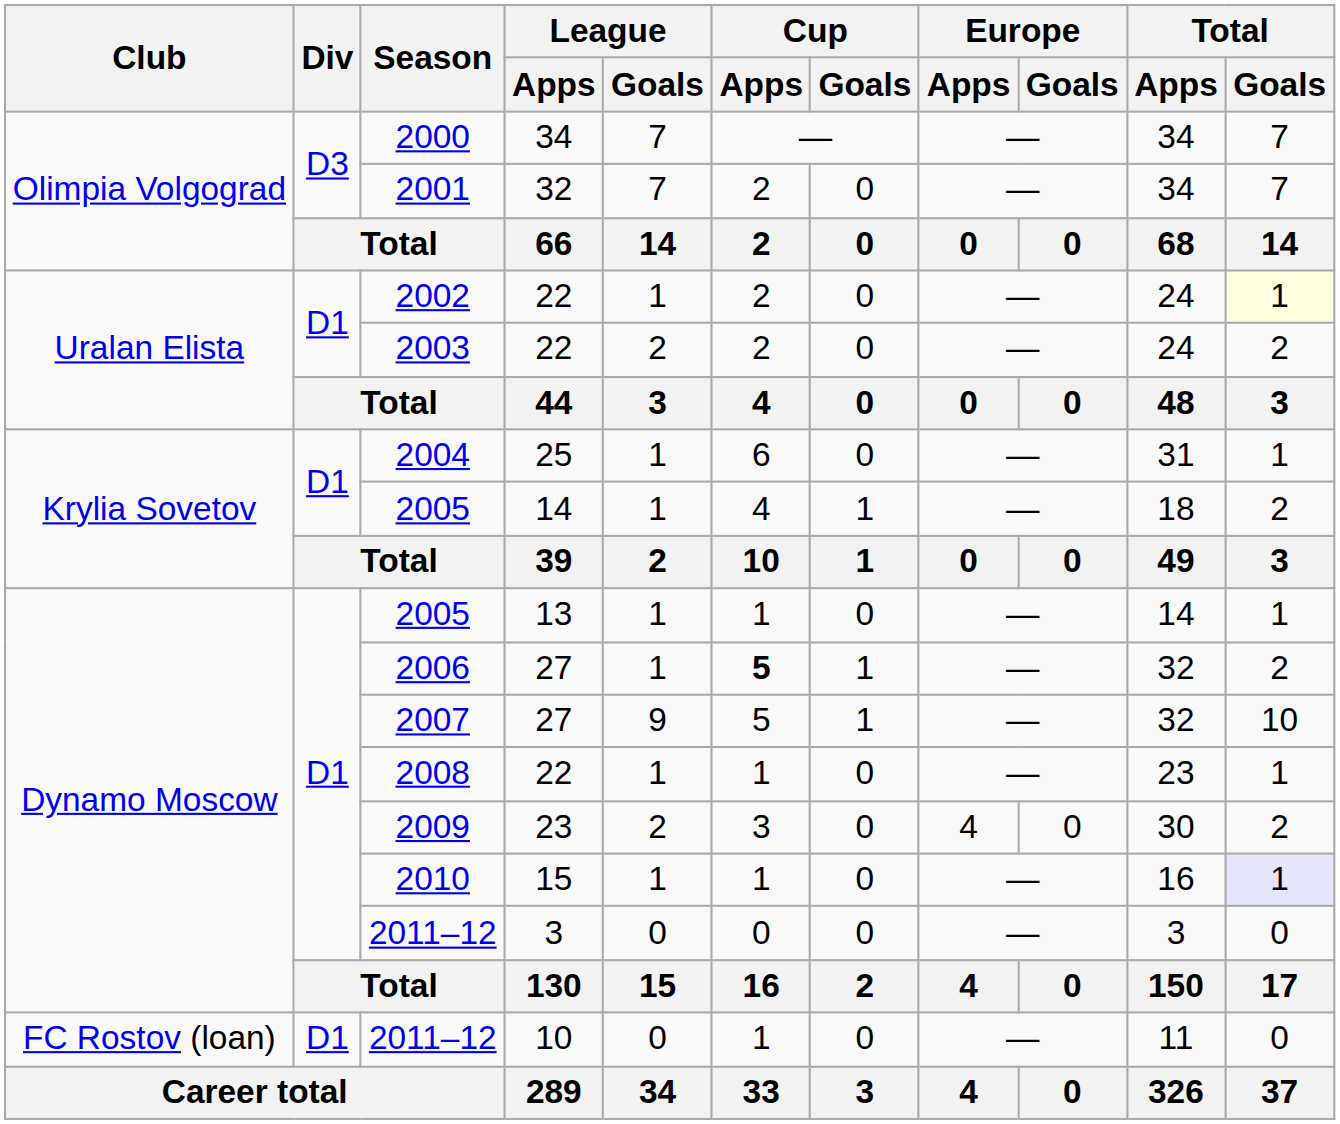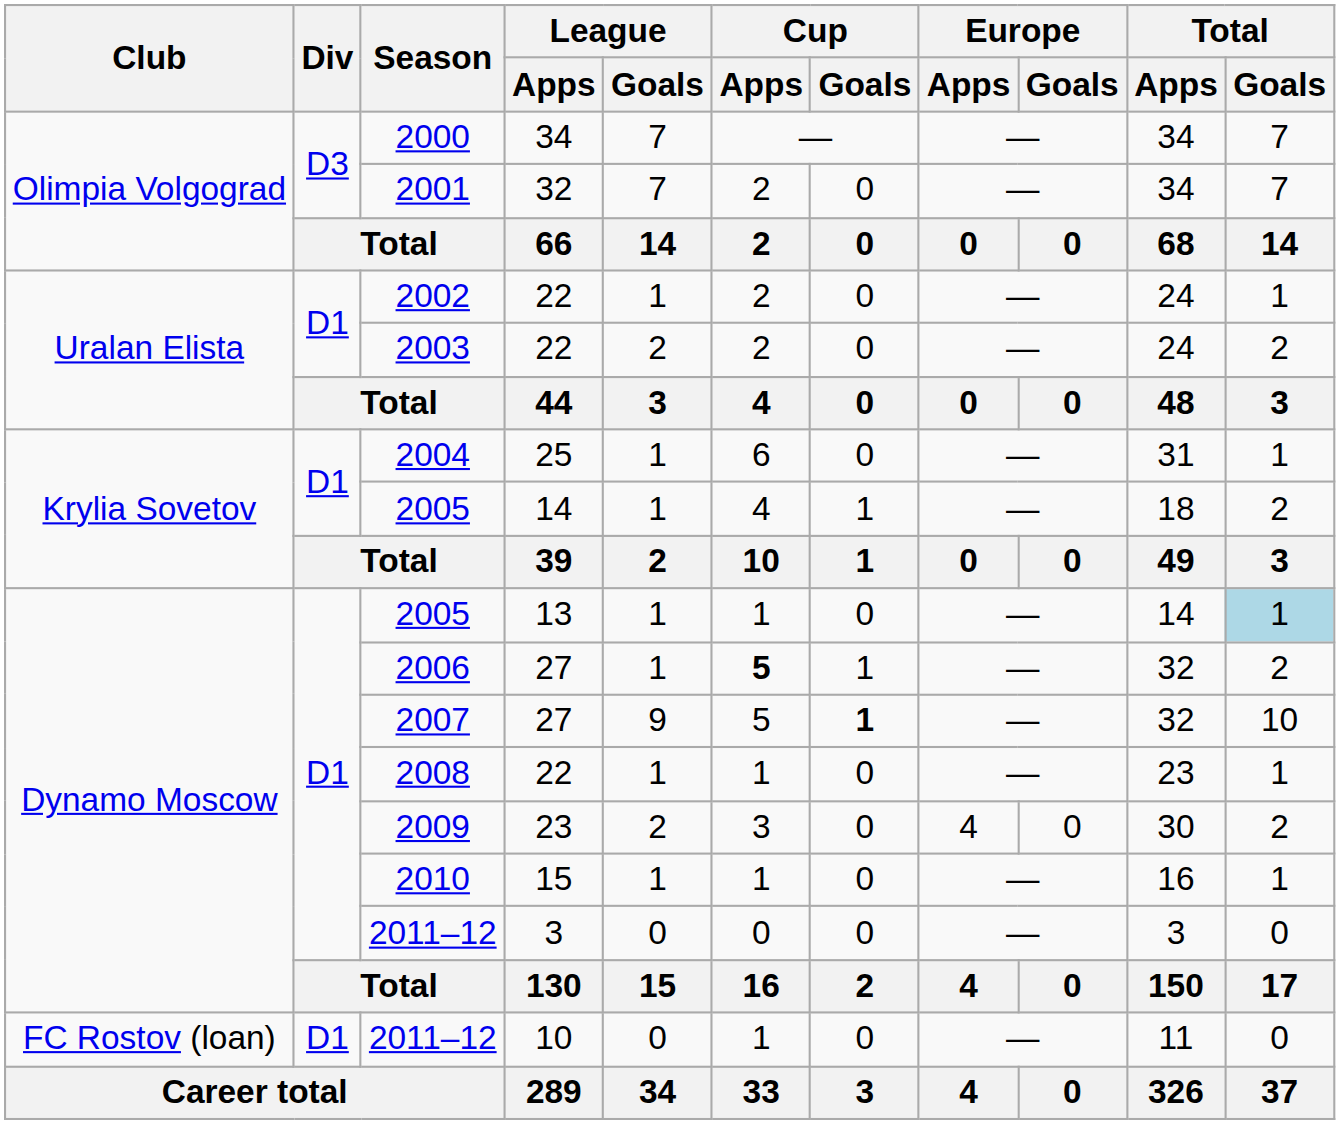2002 | Total / Goals: lightyellow background -> no background
2005 / 13 | Total / Goals: no background -> lightblue background
2007 | Cup / Goals: normal -> bold
2010 | Total / Goals: lavender background -> no background
